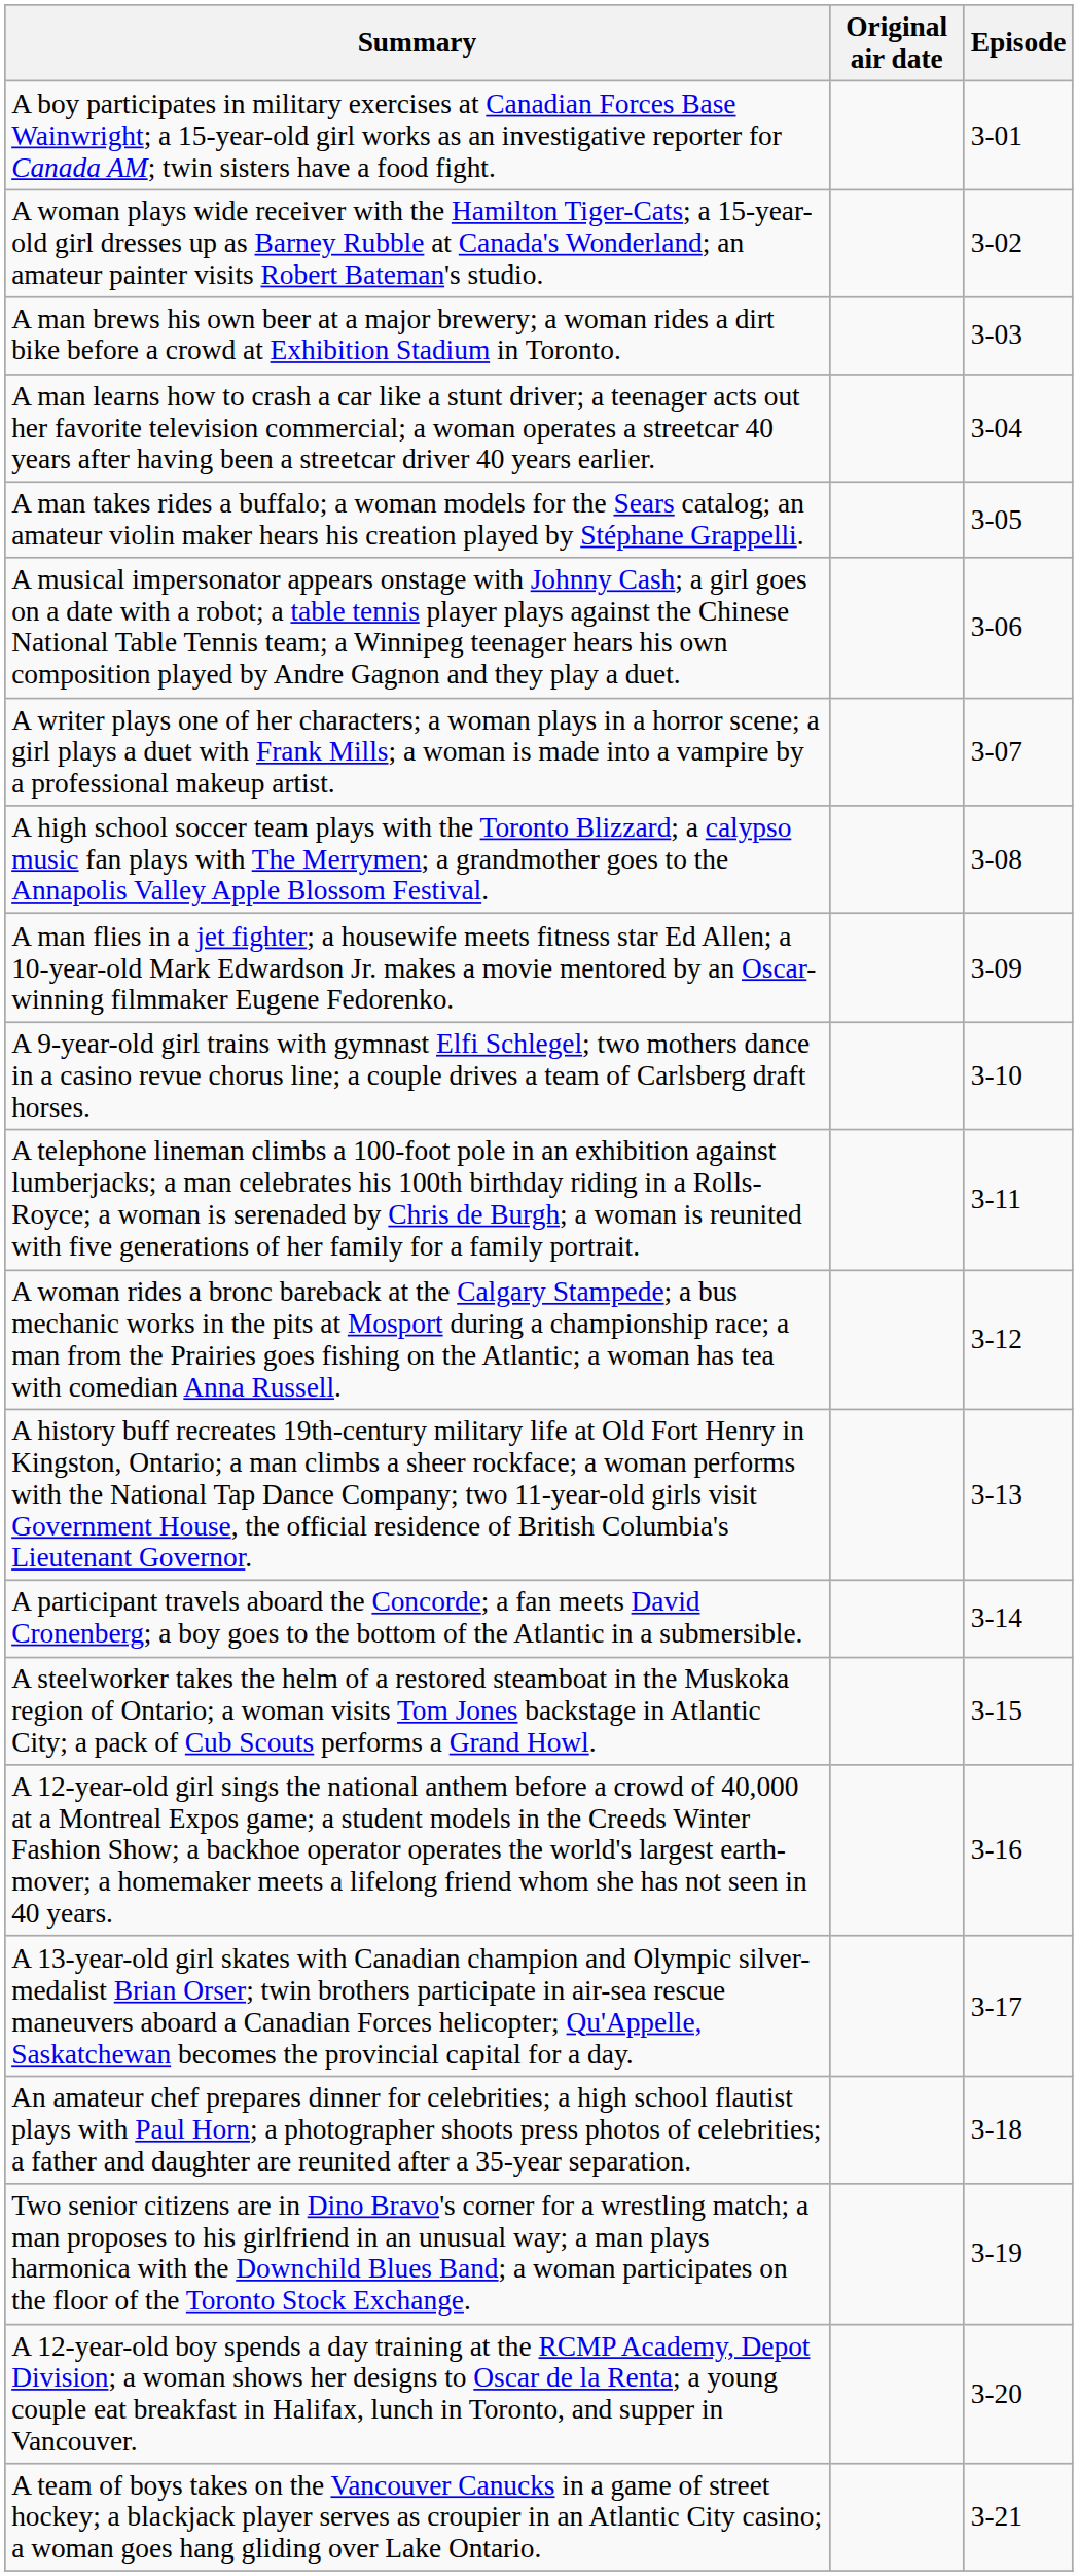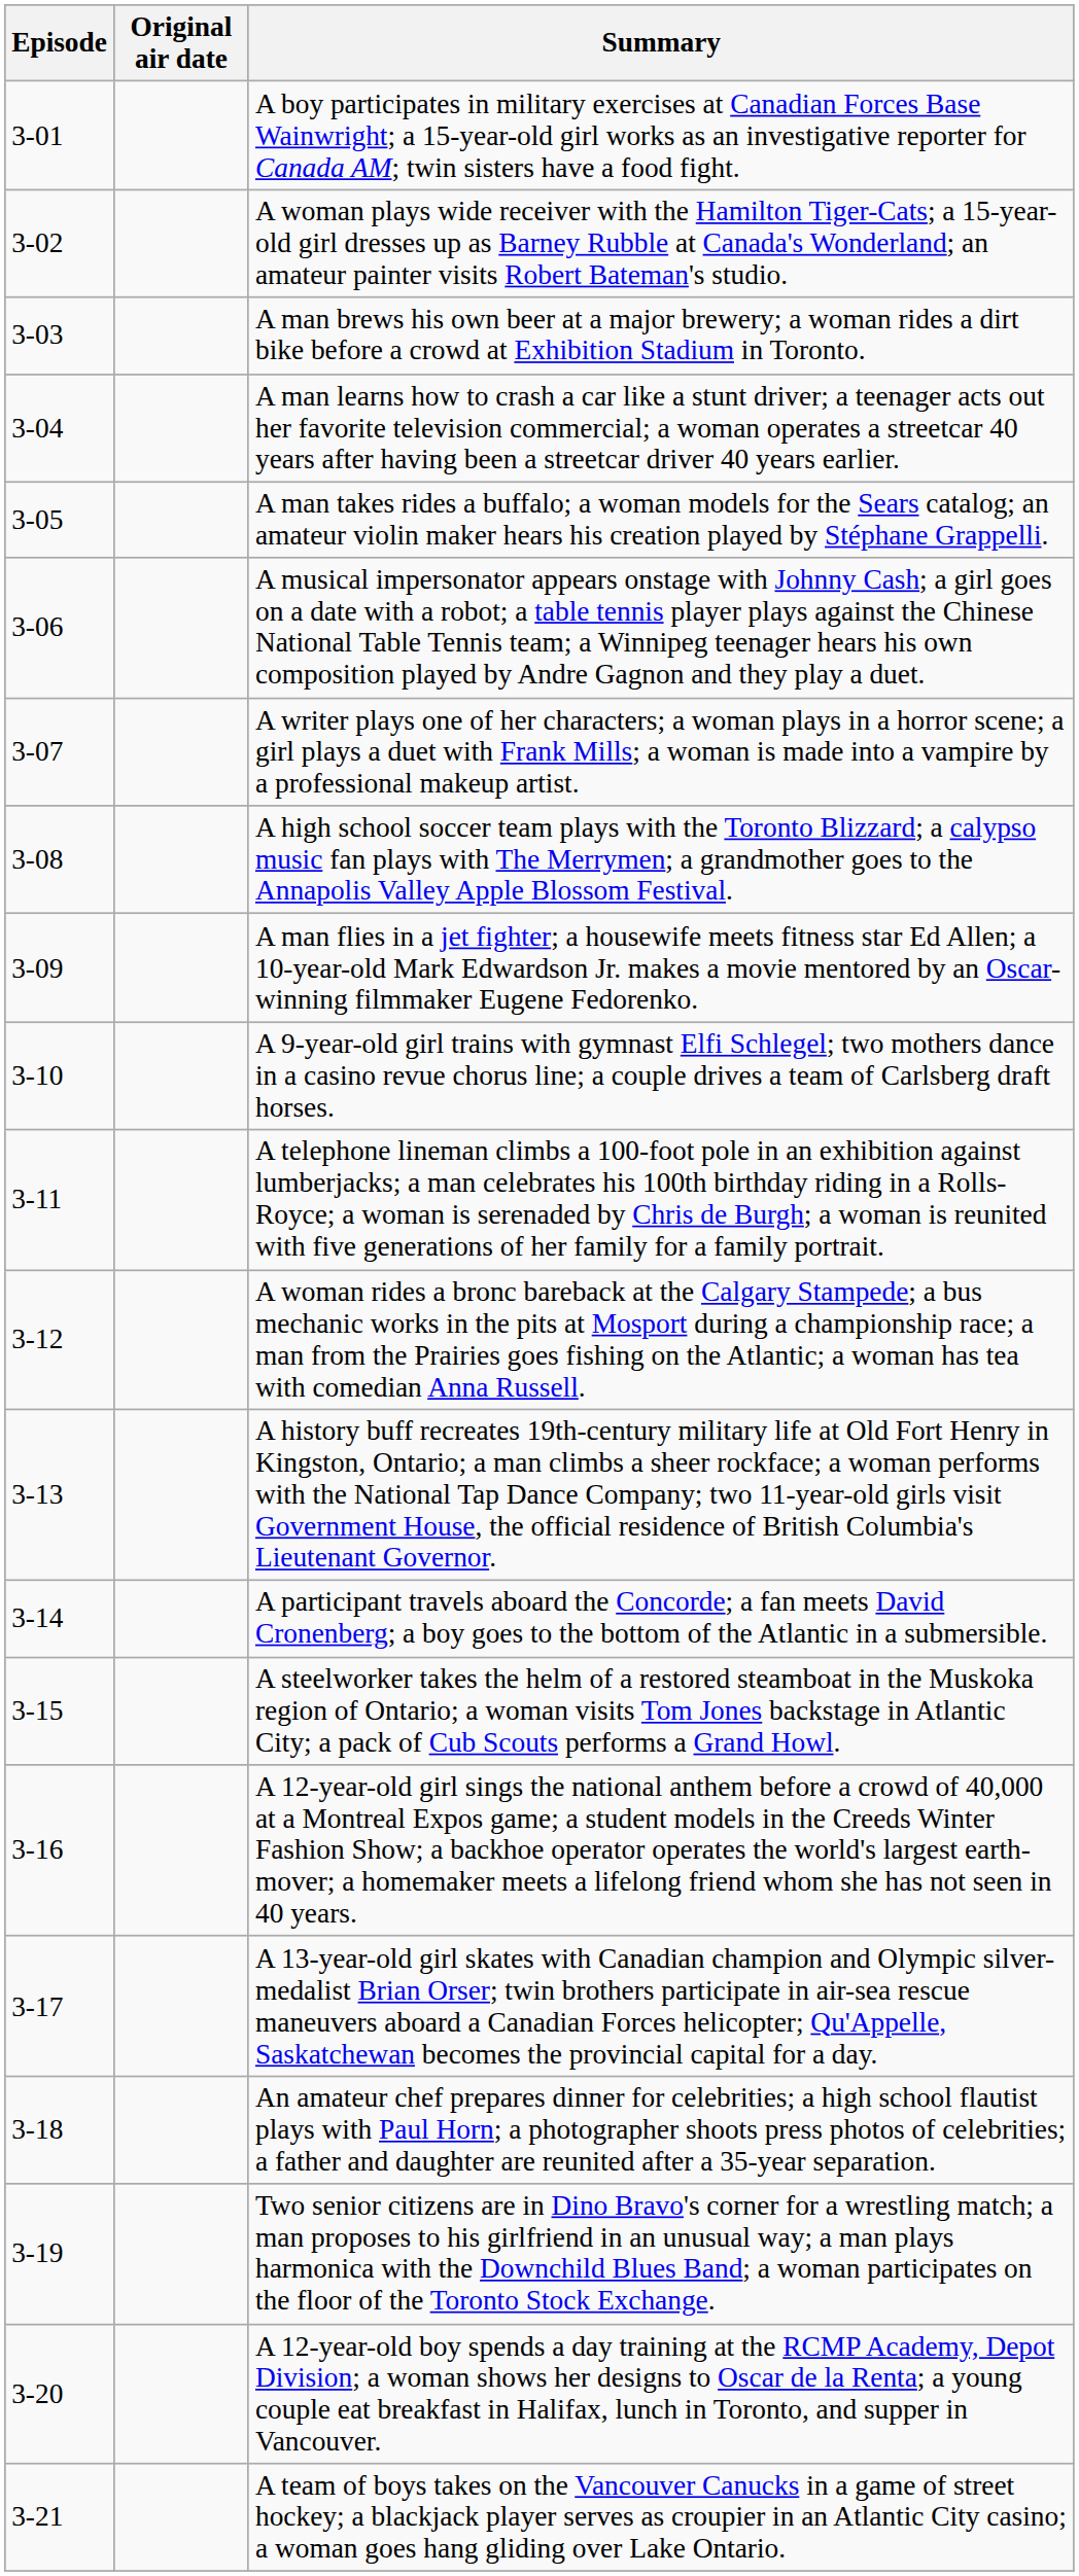columns swapped: Episode <-> Summary
